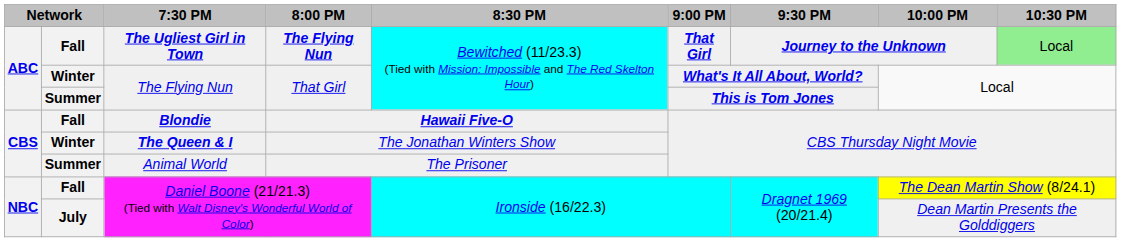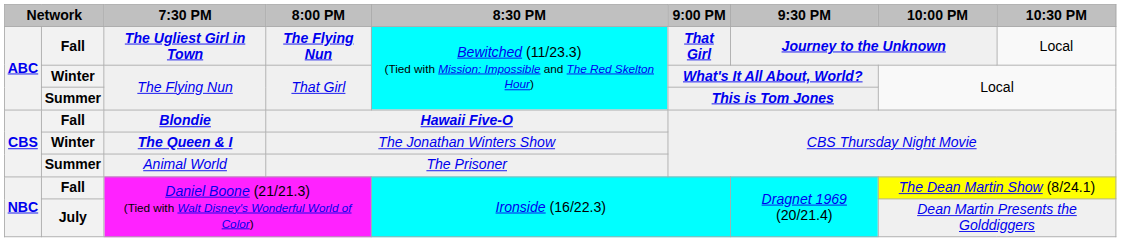The Ugliest Girl in Town | 10:30 PM: lightgreen background -> no background
